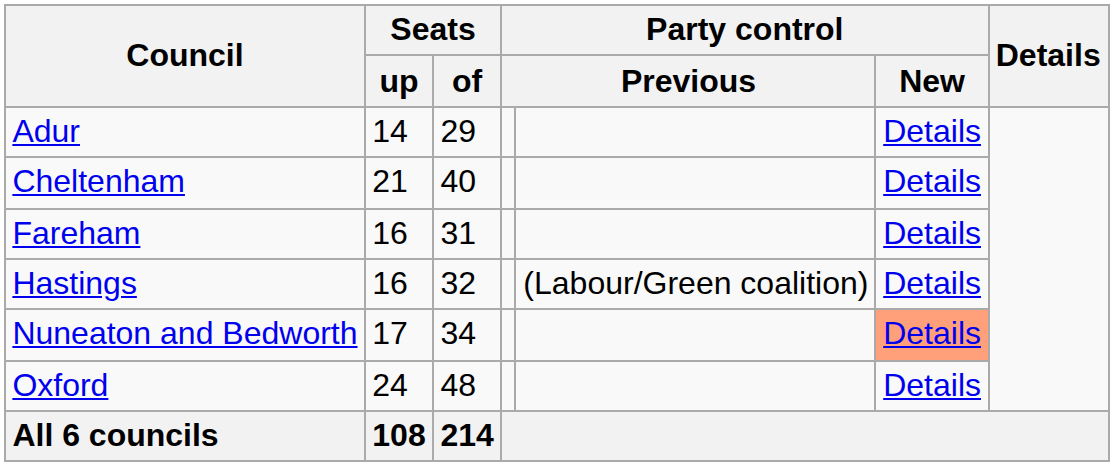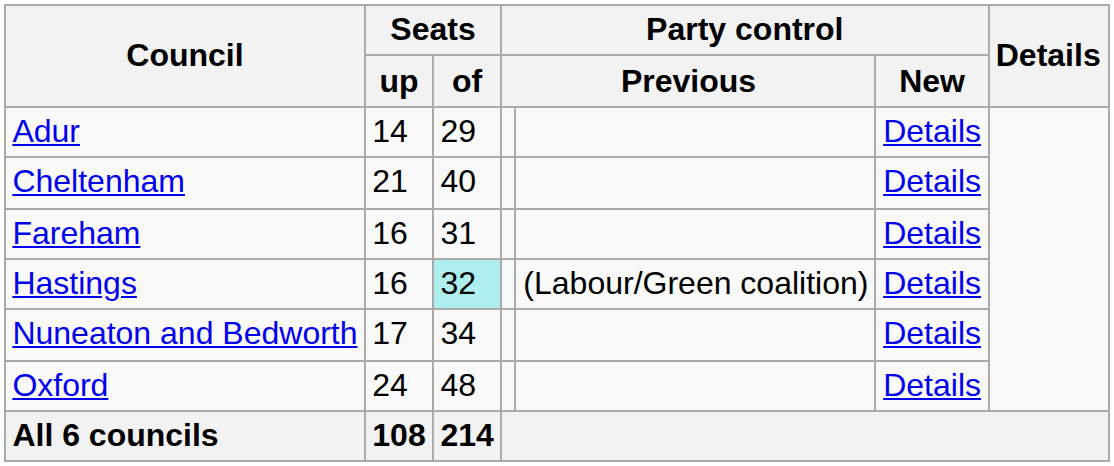Hastings | Seats / of: no background -> paleturquoise background
Nuneaton and Bedworth | column 6: lightsalmon background -> no background
